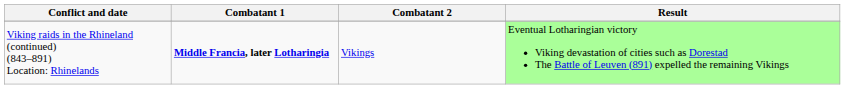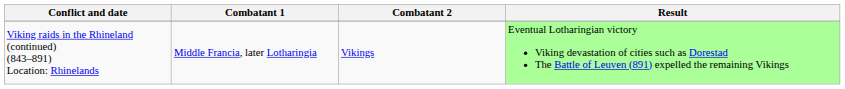row 2 | Combatant 1: bold -> normal
